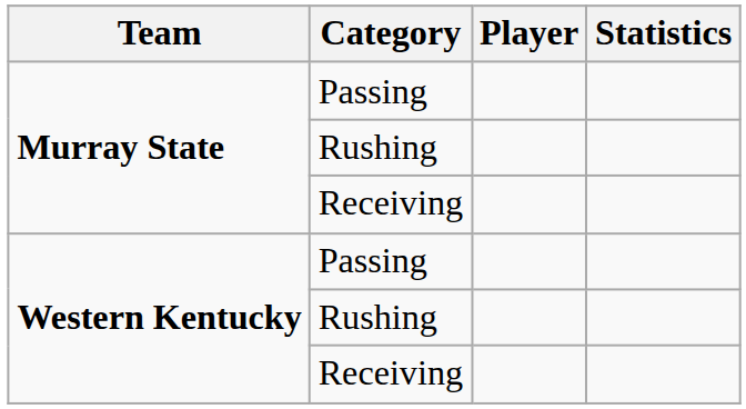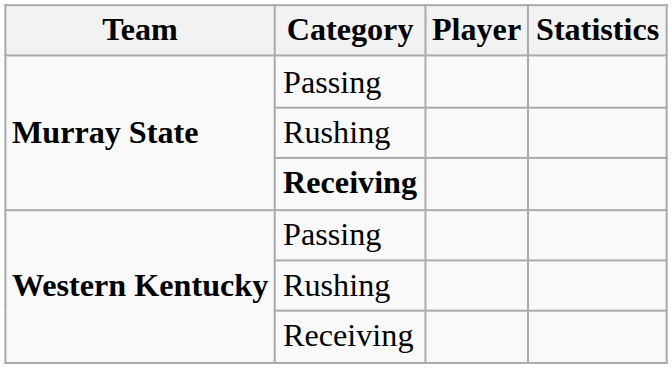Murray State / Receiving | Category: normal -> bold
